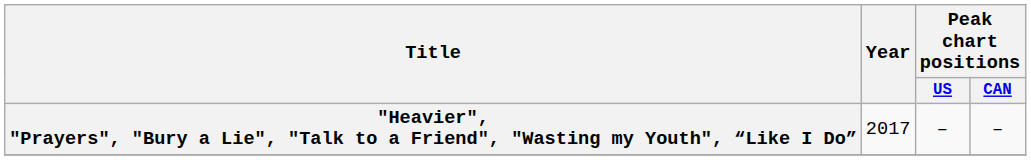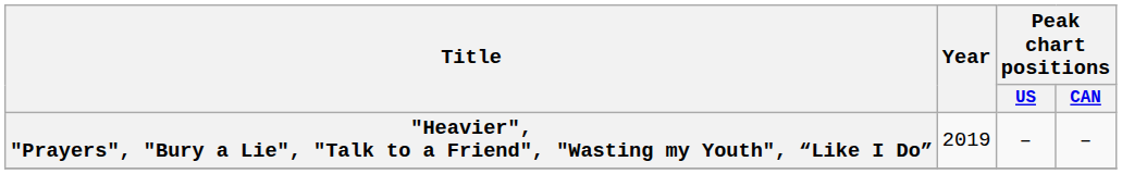row 3 | Year: 2017 -> 2019
